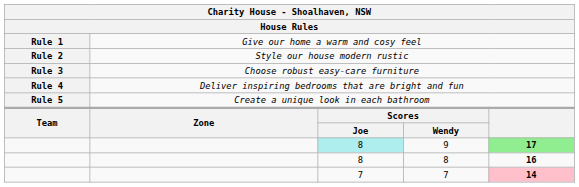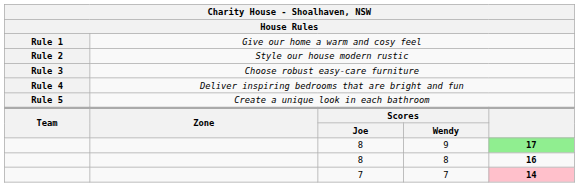9 | column 3: paleturquoise background -> no background
